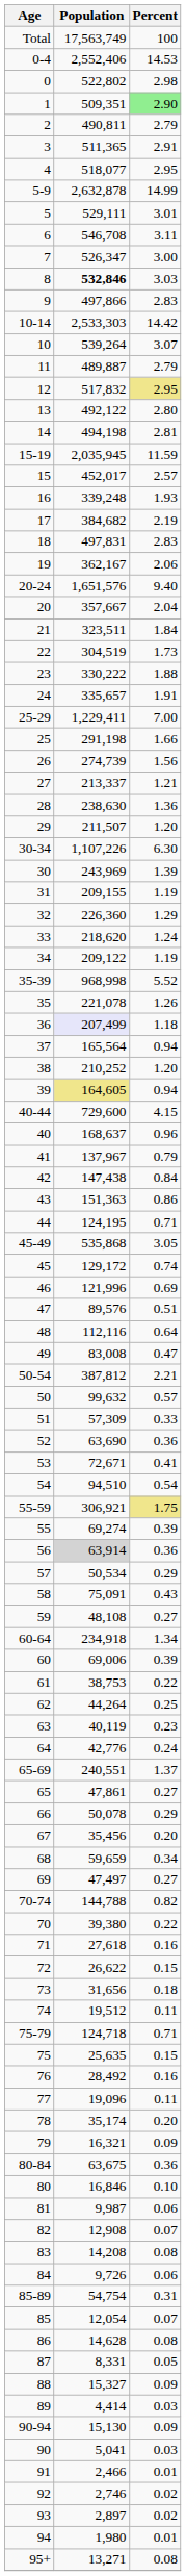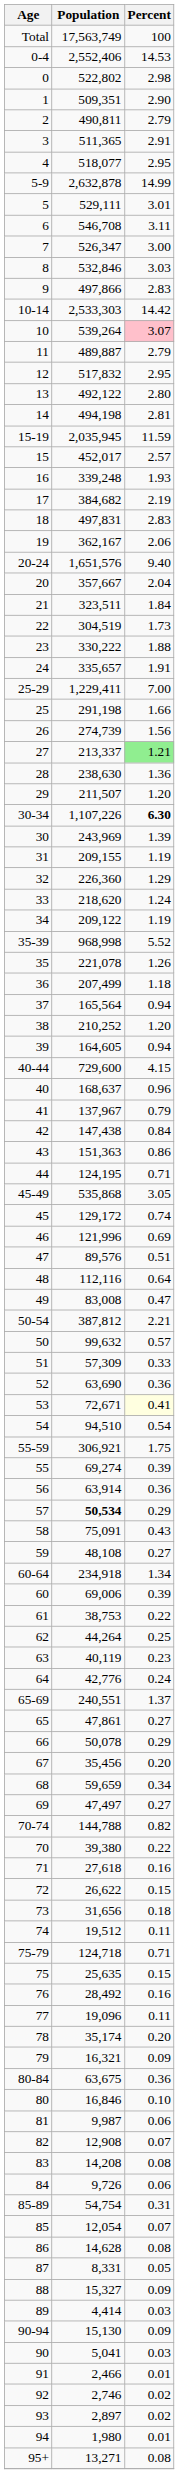1 | Percent: lightgreen background -> no background
8 | Population: bold -> normal
10 | Percent: no background -> pink background
12 | Percent: khaki background -> no background
27 | Percent: no background -> lightgreen background
30-34 | Percent: normal -> bold
36 | Population: lavender background -> no background
39 | Population: khaki background -> no background
53 | Percent: no background -> lightyellow background
55-59 | Percent: khaki background -> no background
56 | Population: lightgrey background -> no background
57 | Population: normal -> bold
